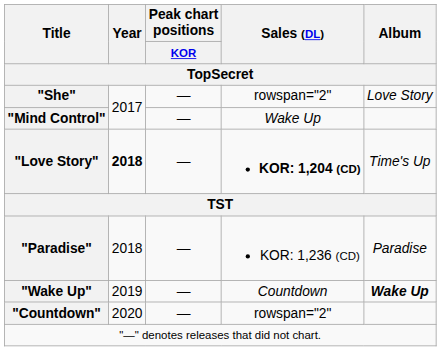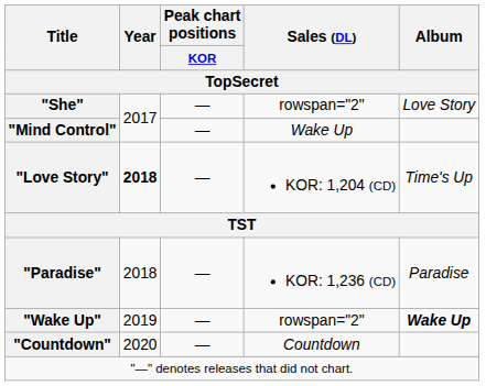"Love Story" | Sales (DL) / TopSecret: bold -> normal
"Wake Up" | Sales (DL) / TopSecret: Countdown -> rowspan="2"
"Countdown" | Sales (DL) / TopSecret: rowspan="2" -> Countdown
